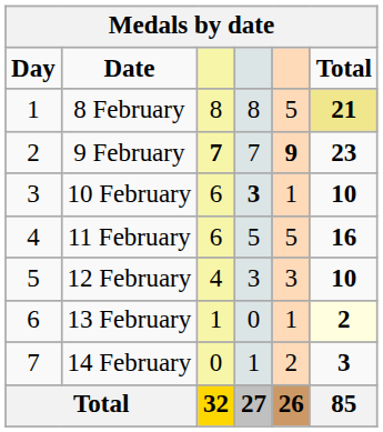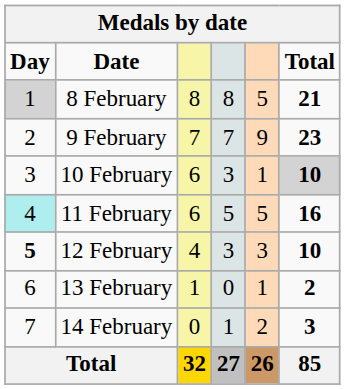8 February | Day: no background -> lightgrey background
8 February | Total: khaki background -> no background
9 February | column 3: bold -> normal
9 February | column 5: bold -> normal
10 February | column 4: bold -> normal
10 February | Total: no background -> lightgrey background
11 February | Day: no background -> paleturquoise background
12 February | Day: normal -> bold
13 February | Total: lightyellow background -> no background
